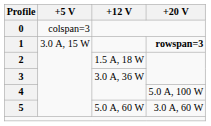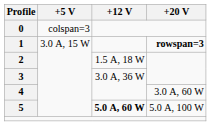4 | +20 V: 5.0 A, 100 W -> 3.0 A, 60 W
5 | +12 V: normal -> bold
5 | +20 V: 3.0 A, 60 W -> 5.0 A, 100 W
